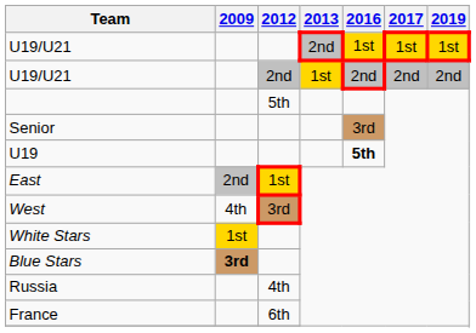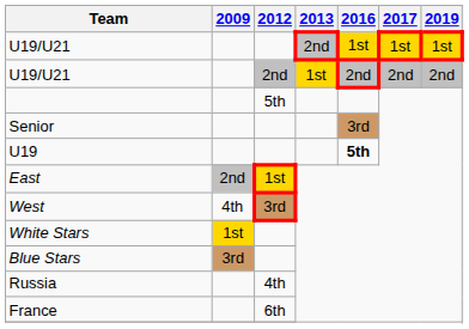Blue Stars | 2009: bold -> normal
